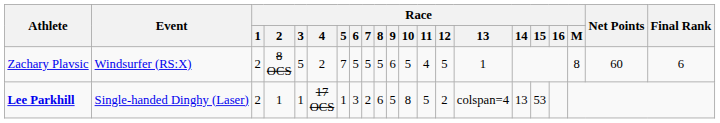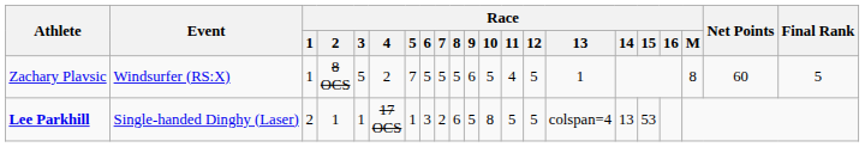Zachary Plavsic | Race / 1: 2 -> 1
Zachary Plavsic | Final Rank: 6 -> 5
Lee Parkhill | Race / 12: 2 -> 5
